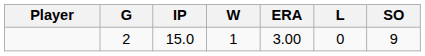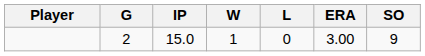columns swapped: L <-> ERA
